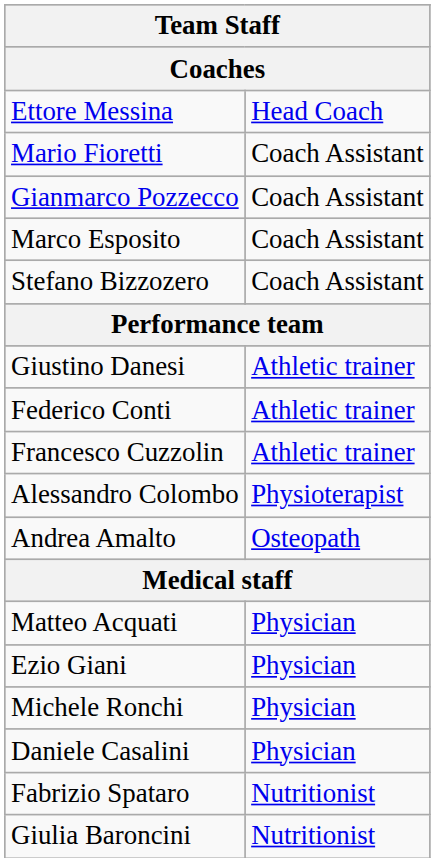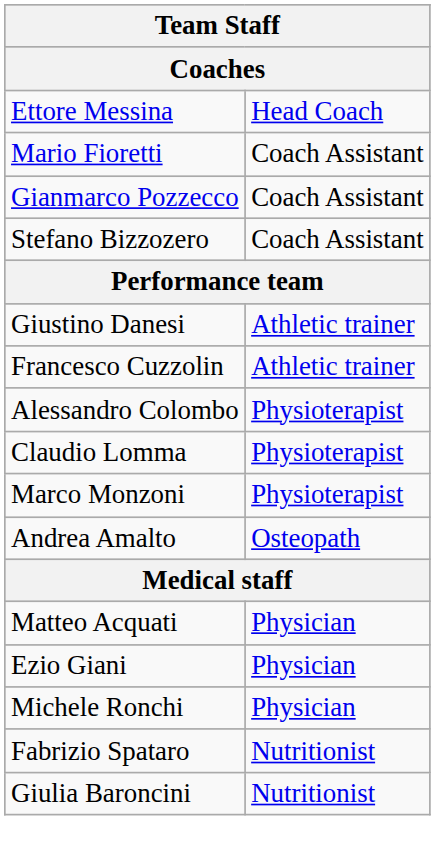- row: Marco Esposito | Coach Assistant
- row: Federico Conti | Athletic trainer
+ row: Claudio Lomma | Physioterapist
+ row: Marco Monzoni | Physioterapist
- row: Daniele Casalini | Physician
